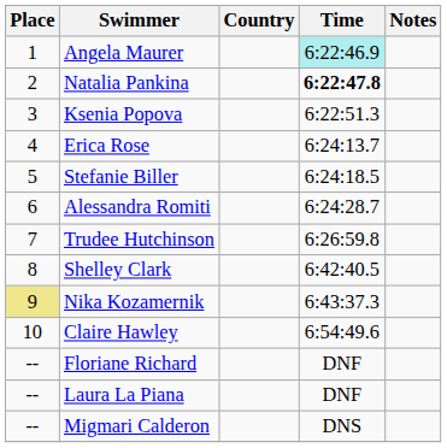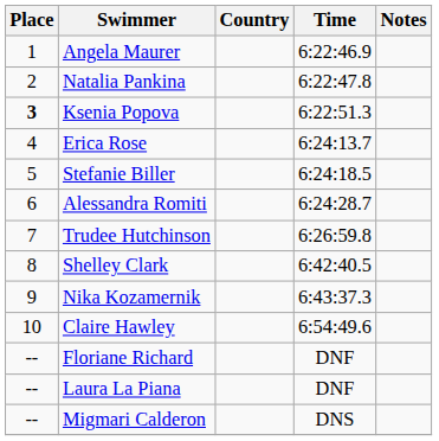Angela Maurer | Time: paleturquoise background -> no background
Natalia Pankina | Time: bold -> normal
Ksenia Popova | Place: normal -> bold
Nika Kozamernik | Place: khaki background -> no background
